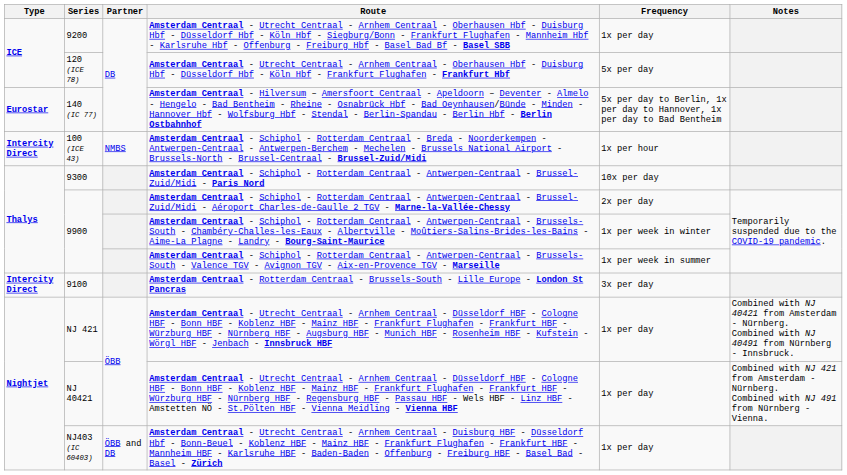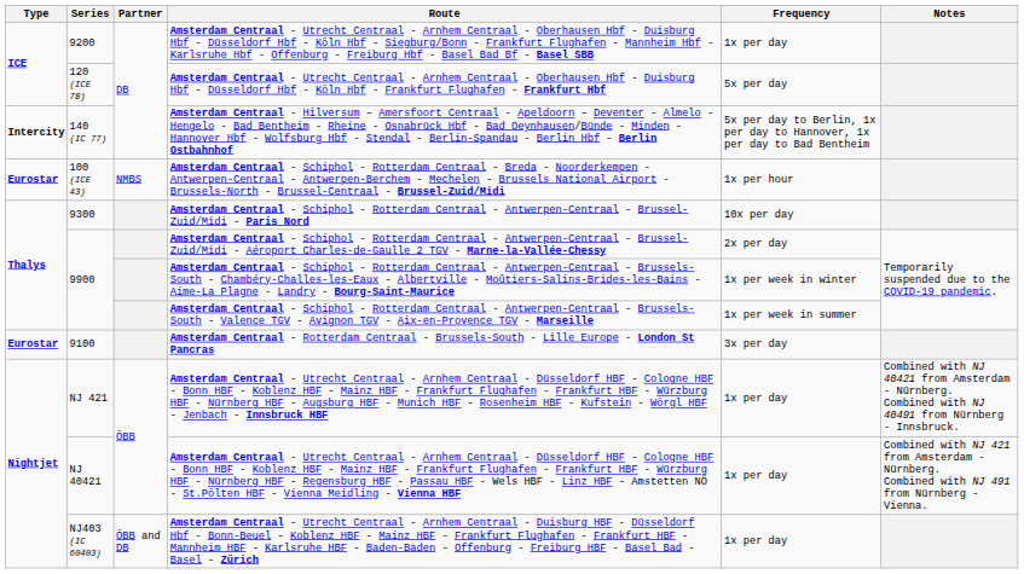row 4 | Type: Eurostar -> Intercity
row 5 | Type: Intercity Direct -> Eurostar
row 10 | Type: Intercity Direct -> Eurostar
